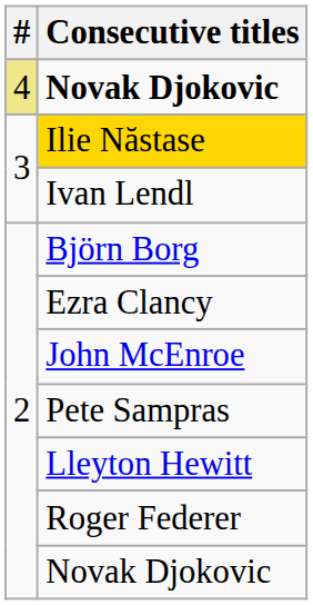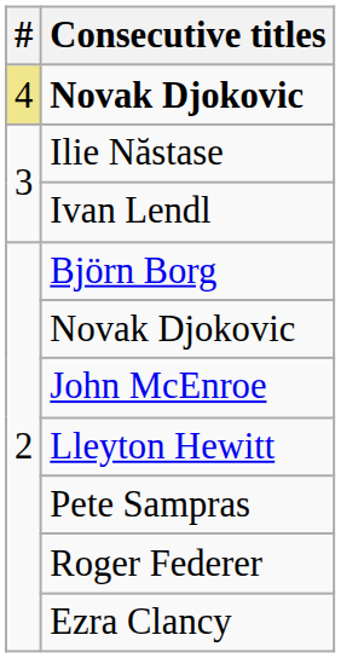row 3 | Consecutive titles: gold background -> no background
row 6 | Consecutive titles: Ezra Clancy -> Novak Djokovic
row 8 | Consecutive titles: Pete Sampras -> Lleyton Hewitt
row 9 | Consecutive titles: Lleyton Hewitt -> Pete Sampras
row 11 | Consecutive titles: Novak Djokovic -> Ezra Clancy
